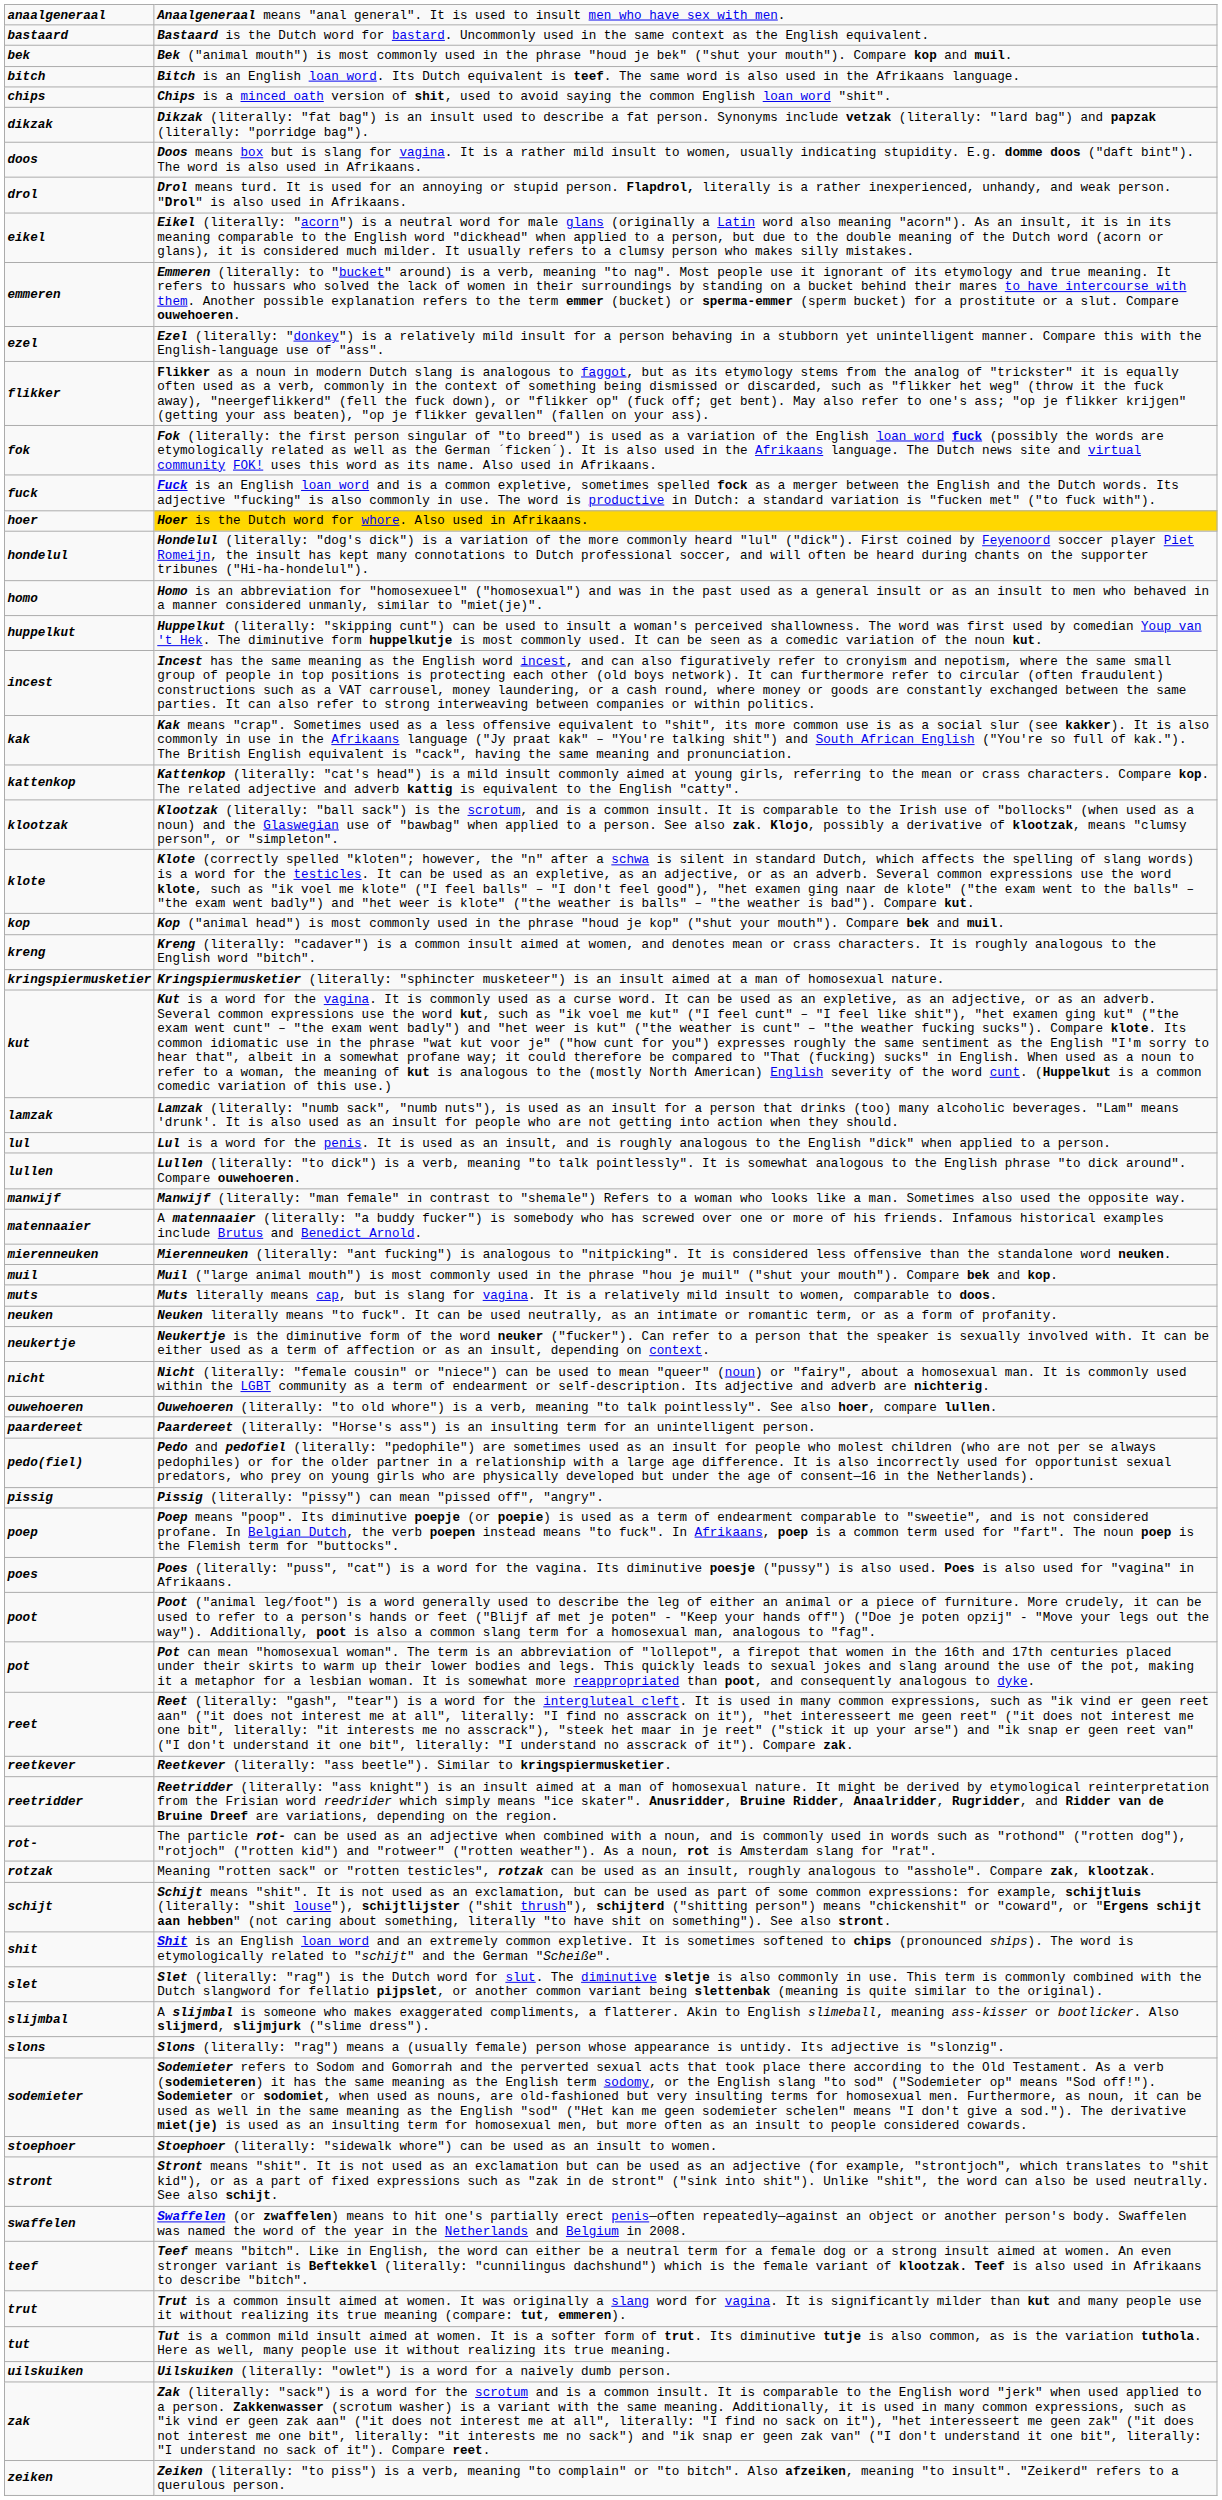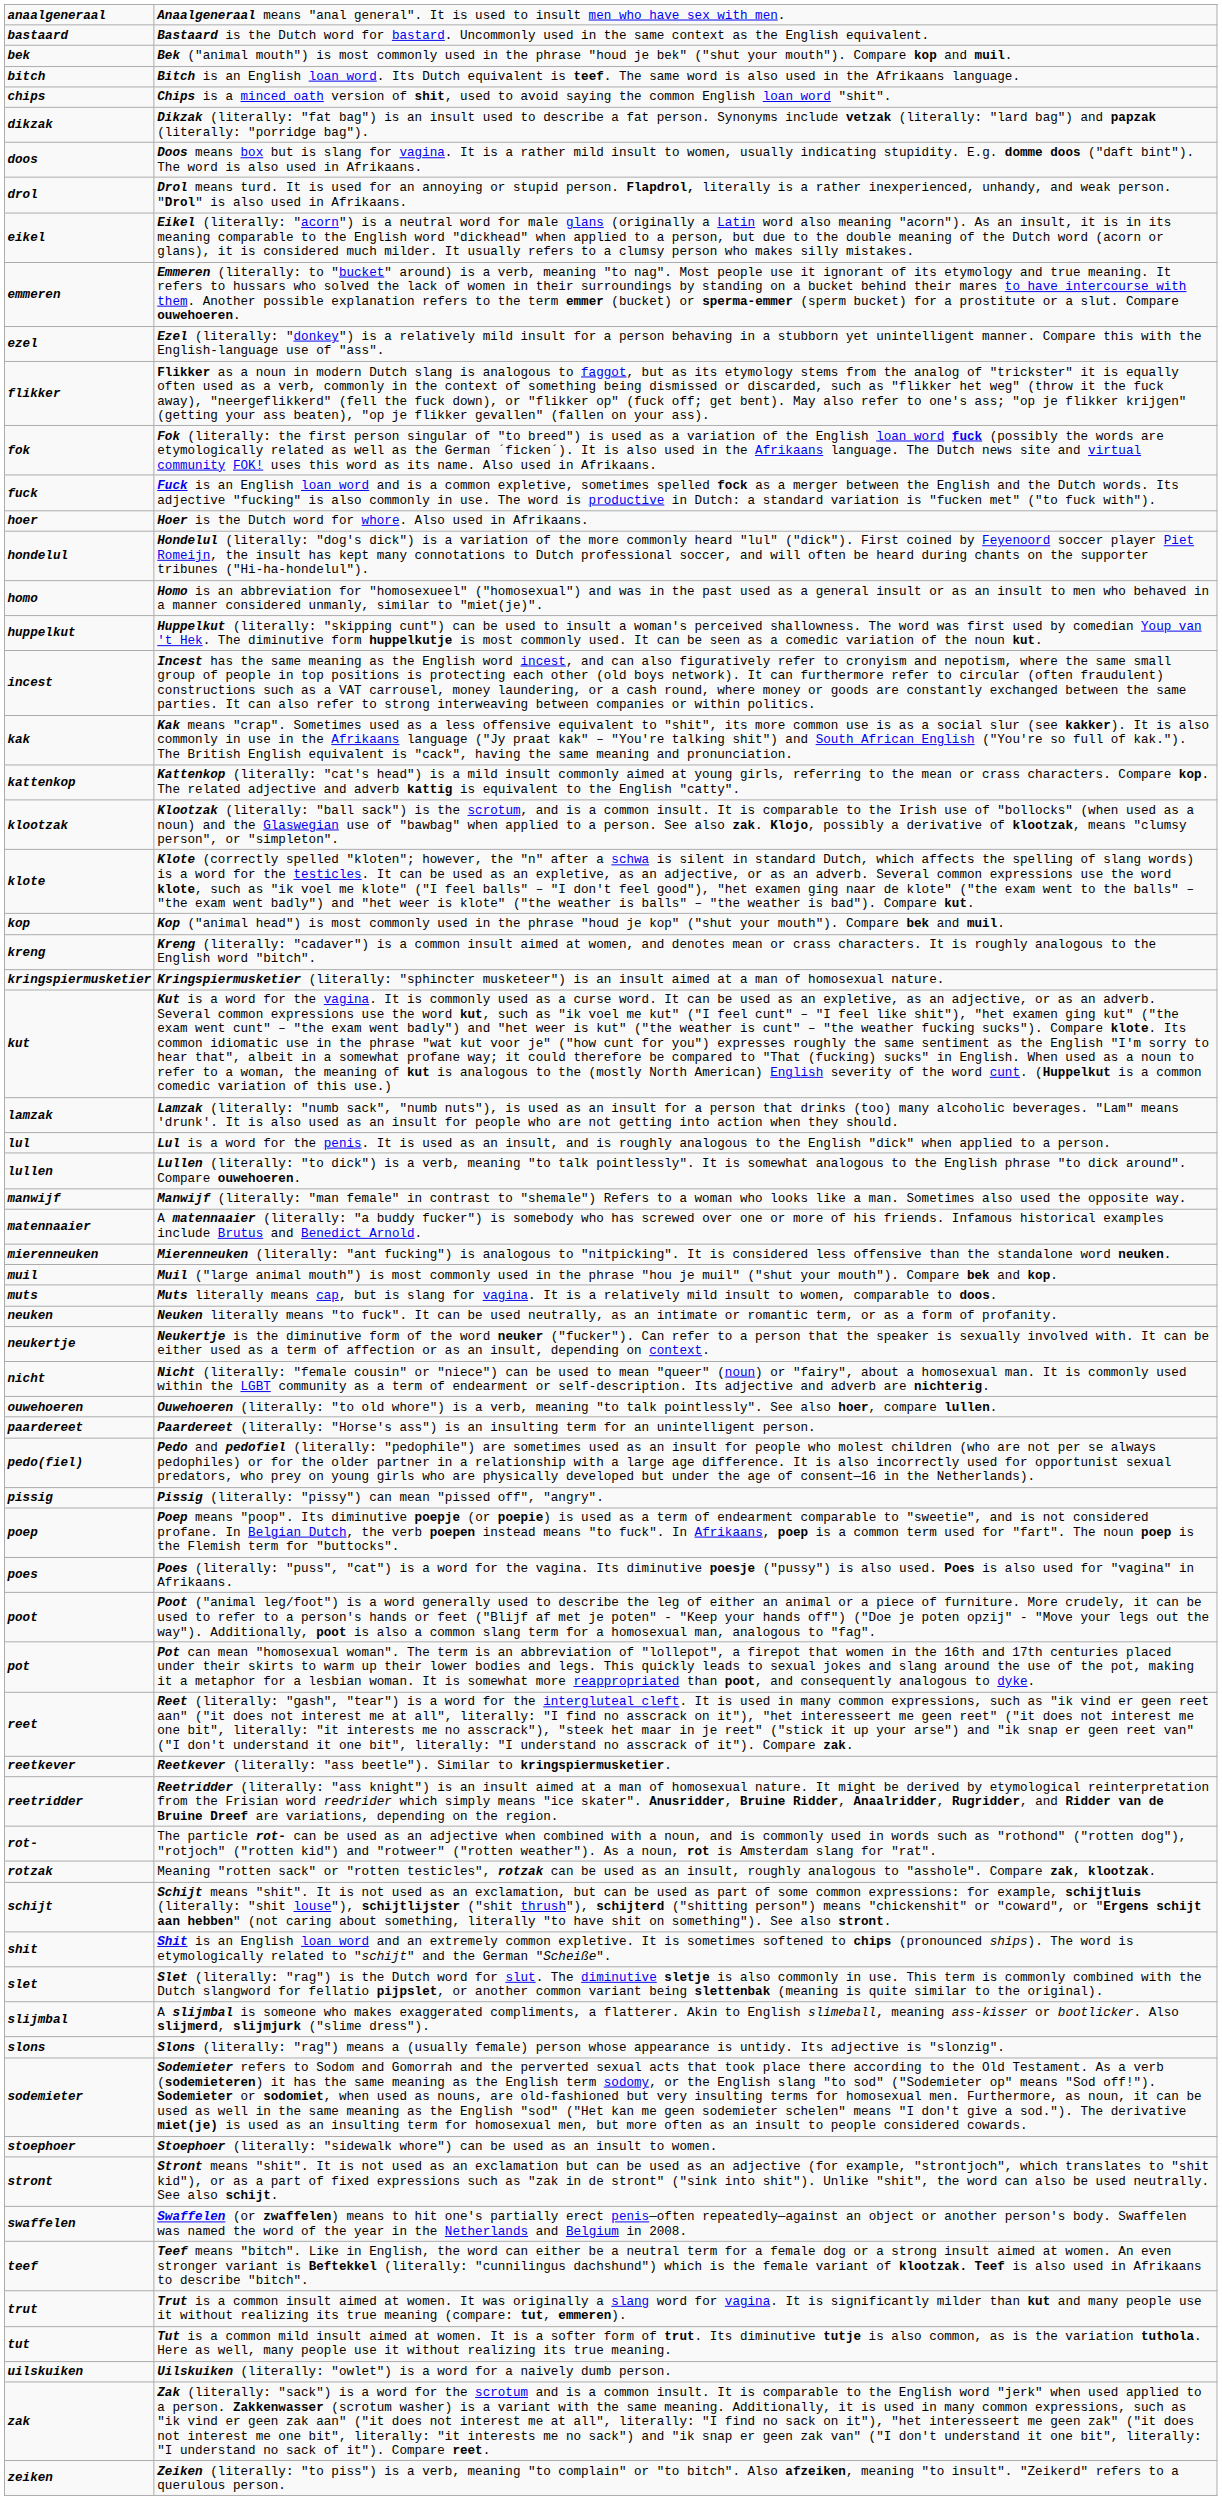hoer | column 2: gold background -> no background
